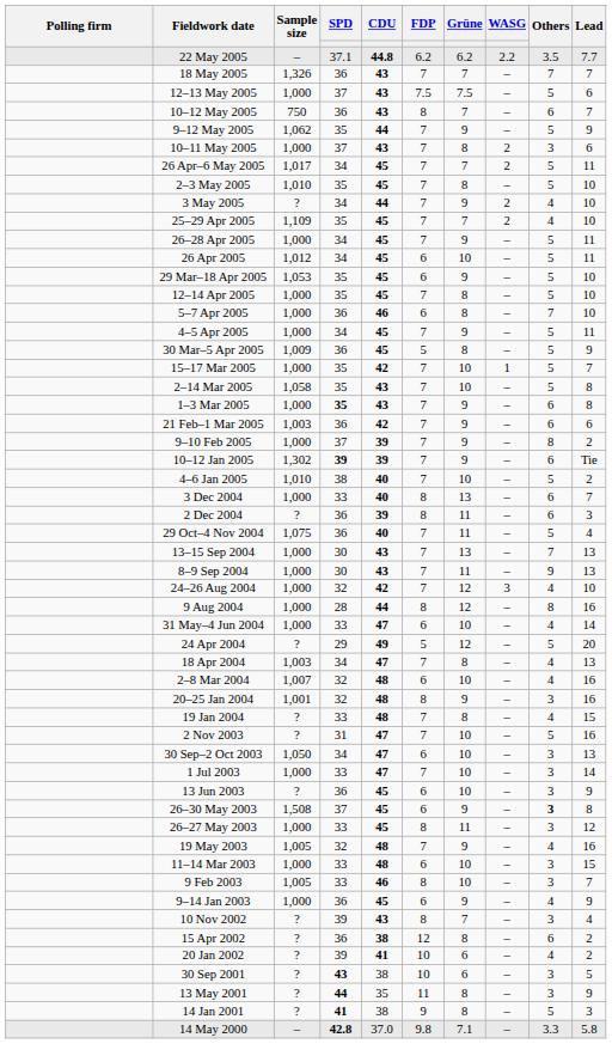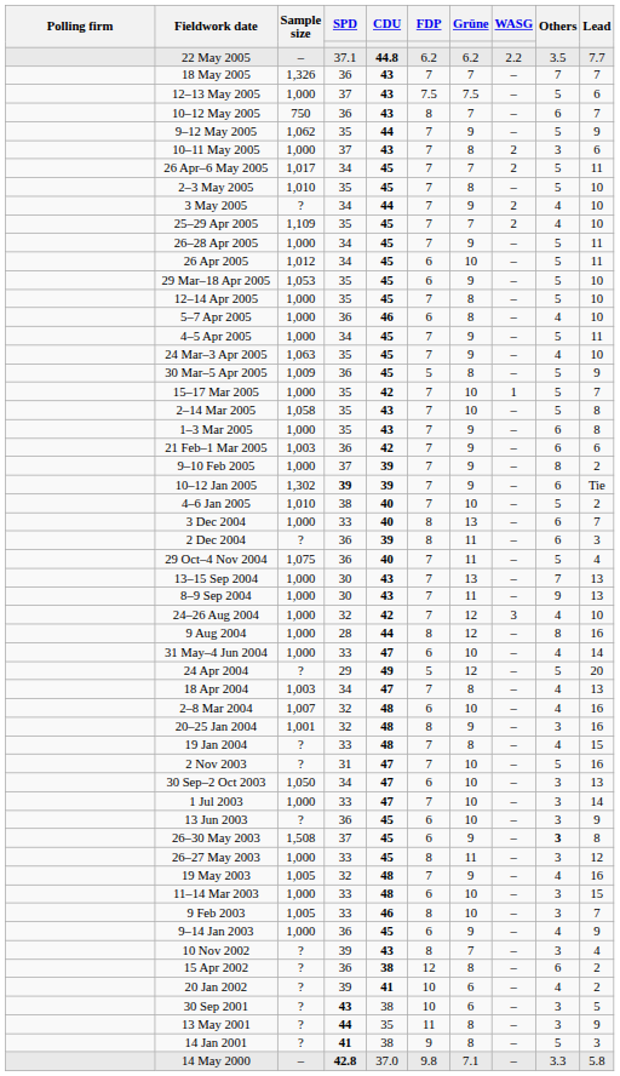5–7 Apr 2005 | Others: 7 -> 4
+ row: 24 Mar–3 Apr 2005 | 1,063 | 35 | 45 | 7 | 9 | – | 4 | 10
1–3 Mar 2005 | SPD: bold -> normal
